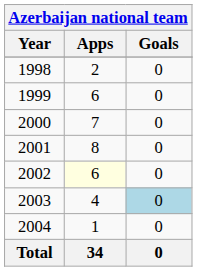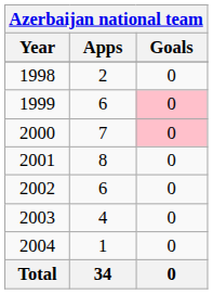1999 | Goals: no background -> pink background
2000 | Goals: no background -> pink background
2002 | Apps: lightyellow background -> no background
2003 | Goals: lightblue background -> no background
